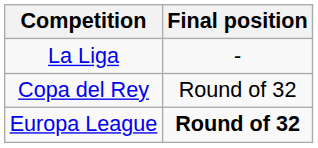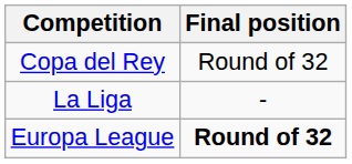rows swapped: La Liga <-> Copa del Rey
